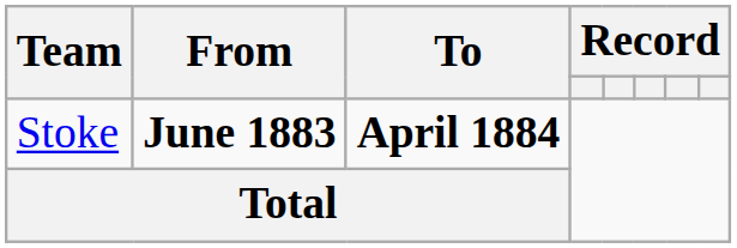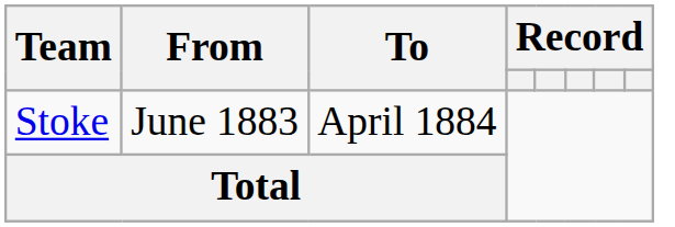Stoke | From: bold -> normal
Stoke | To: bold -> normal
